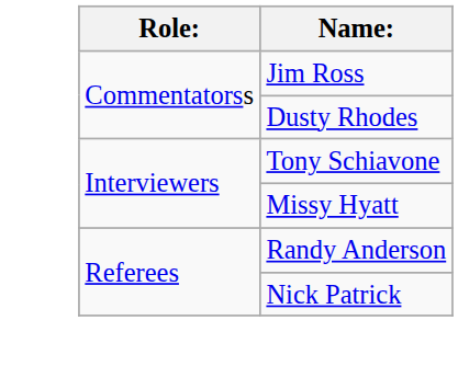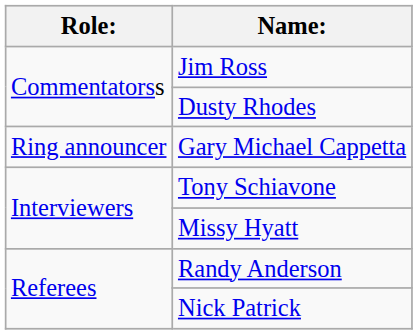+ row: Ring announcer | Gary Michael Cappetta
